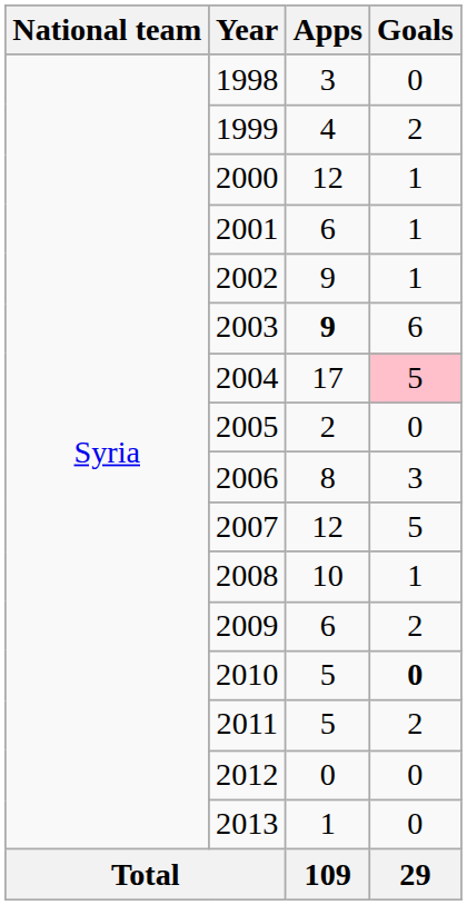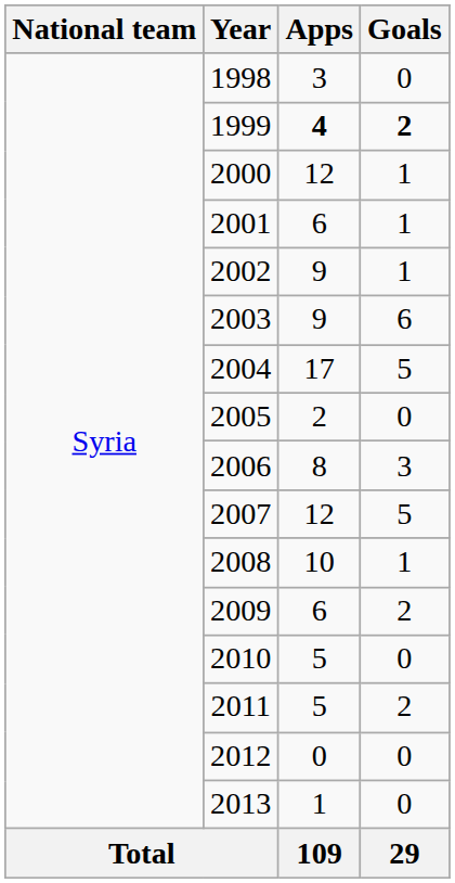1999 | Apps: normal -> bold
1999 | Goals: normal -> bold
2003 | Apps: bold -> normal
2004 | Goals: pink background -> no background
2010 | Goals: bold -> normal
